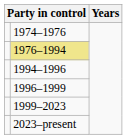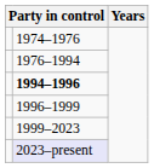1976–1994 | column 2: khaki background -> no background
1994–1996 | column 2: normal -> bold
2023–present | column 2: no background -> lavender background
